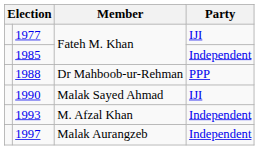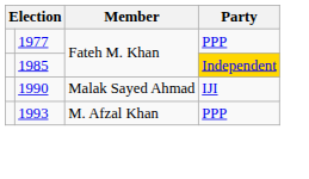1977 | Party: IJI -> PPP
1985 | Party: no background -> gold background
- row: 1988 | Dr Mahboob-ur-Rehman | PPP
1993 | Party: Independent -> PPP
- row: 1997 | Malak Aurangzeb | Independent
